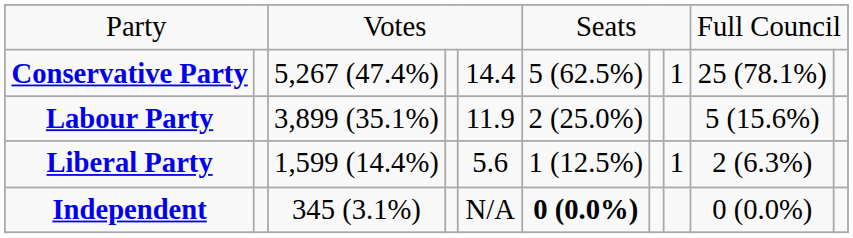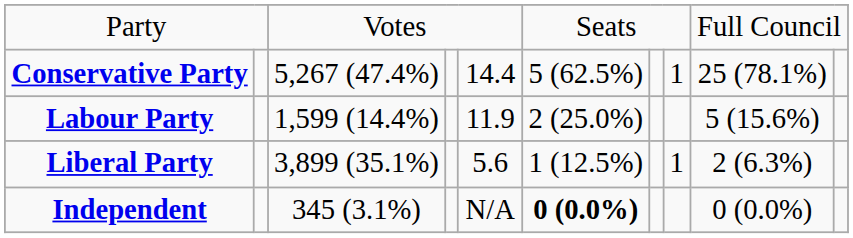Labour Party | column 3: 3,899 (35.1%) -> 1,599 (14.4%)
Liberal Party | column 3: 1,599 (14.4%) -> 3,899 (35.1%)
